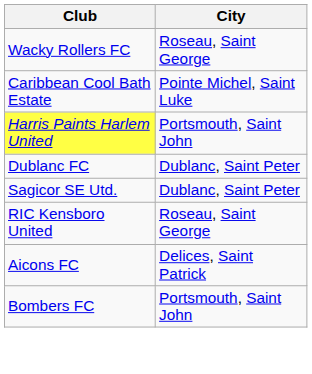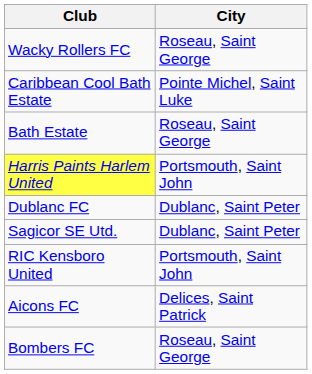+ row: Bath Estate | Roseau, Saint George
RIC Kensboro United | City: Roseau, Saint George -> Portsmouth, Saint John
Bombers FC | City: Portsmouth, Saint John -> Roseau, Saint George
